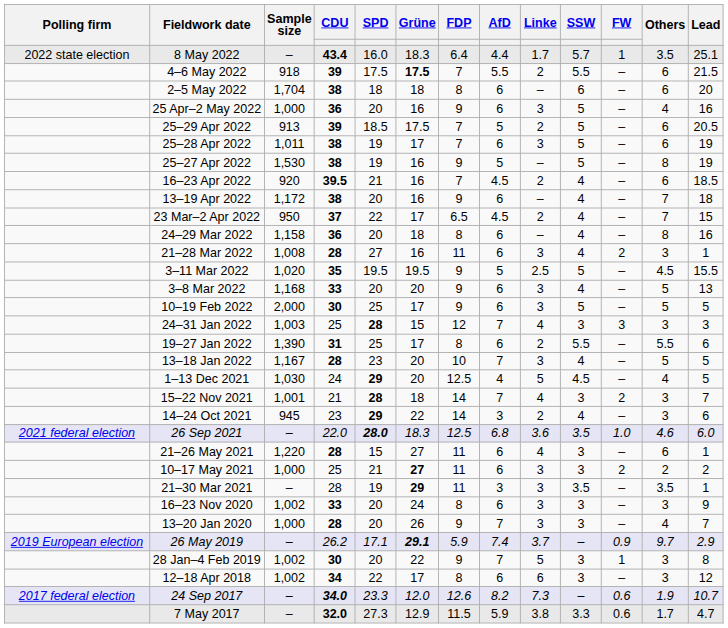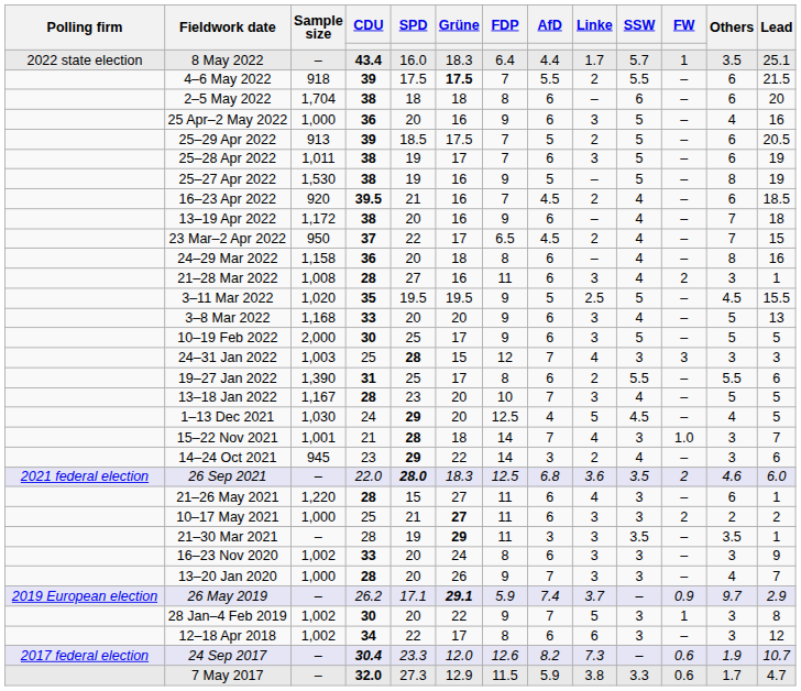15–22 Nov 2021 | FW: 2 -> 1.0
26 Sep 2021 | FW: 1.0 -> 2
24 Sep 2017 | CDU: 34.0 -> 30.4
